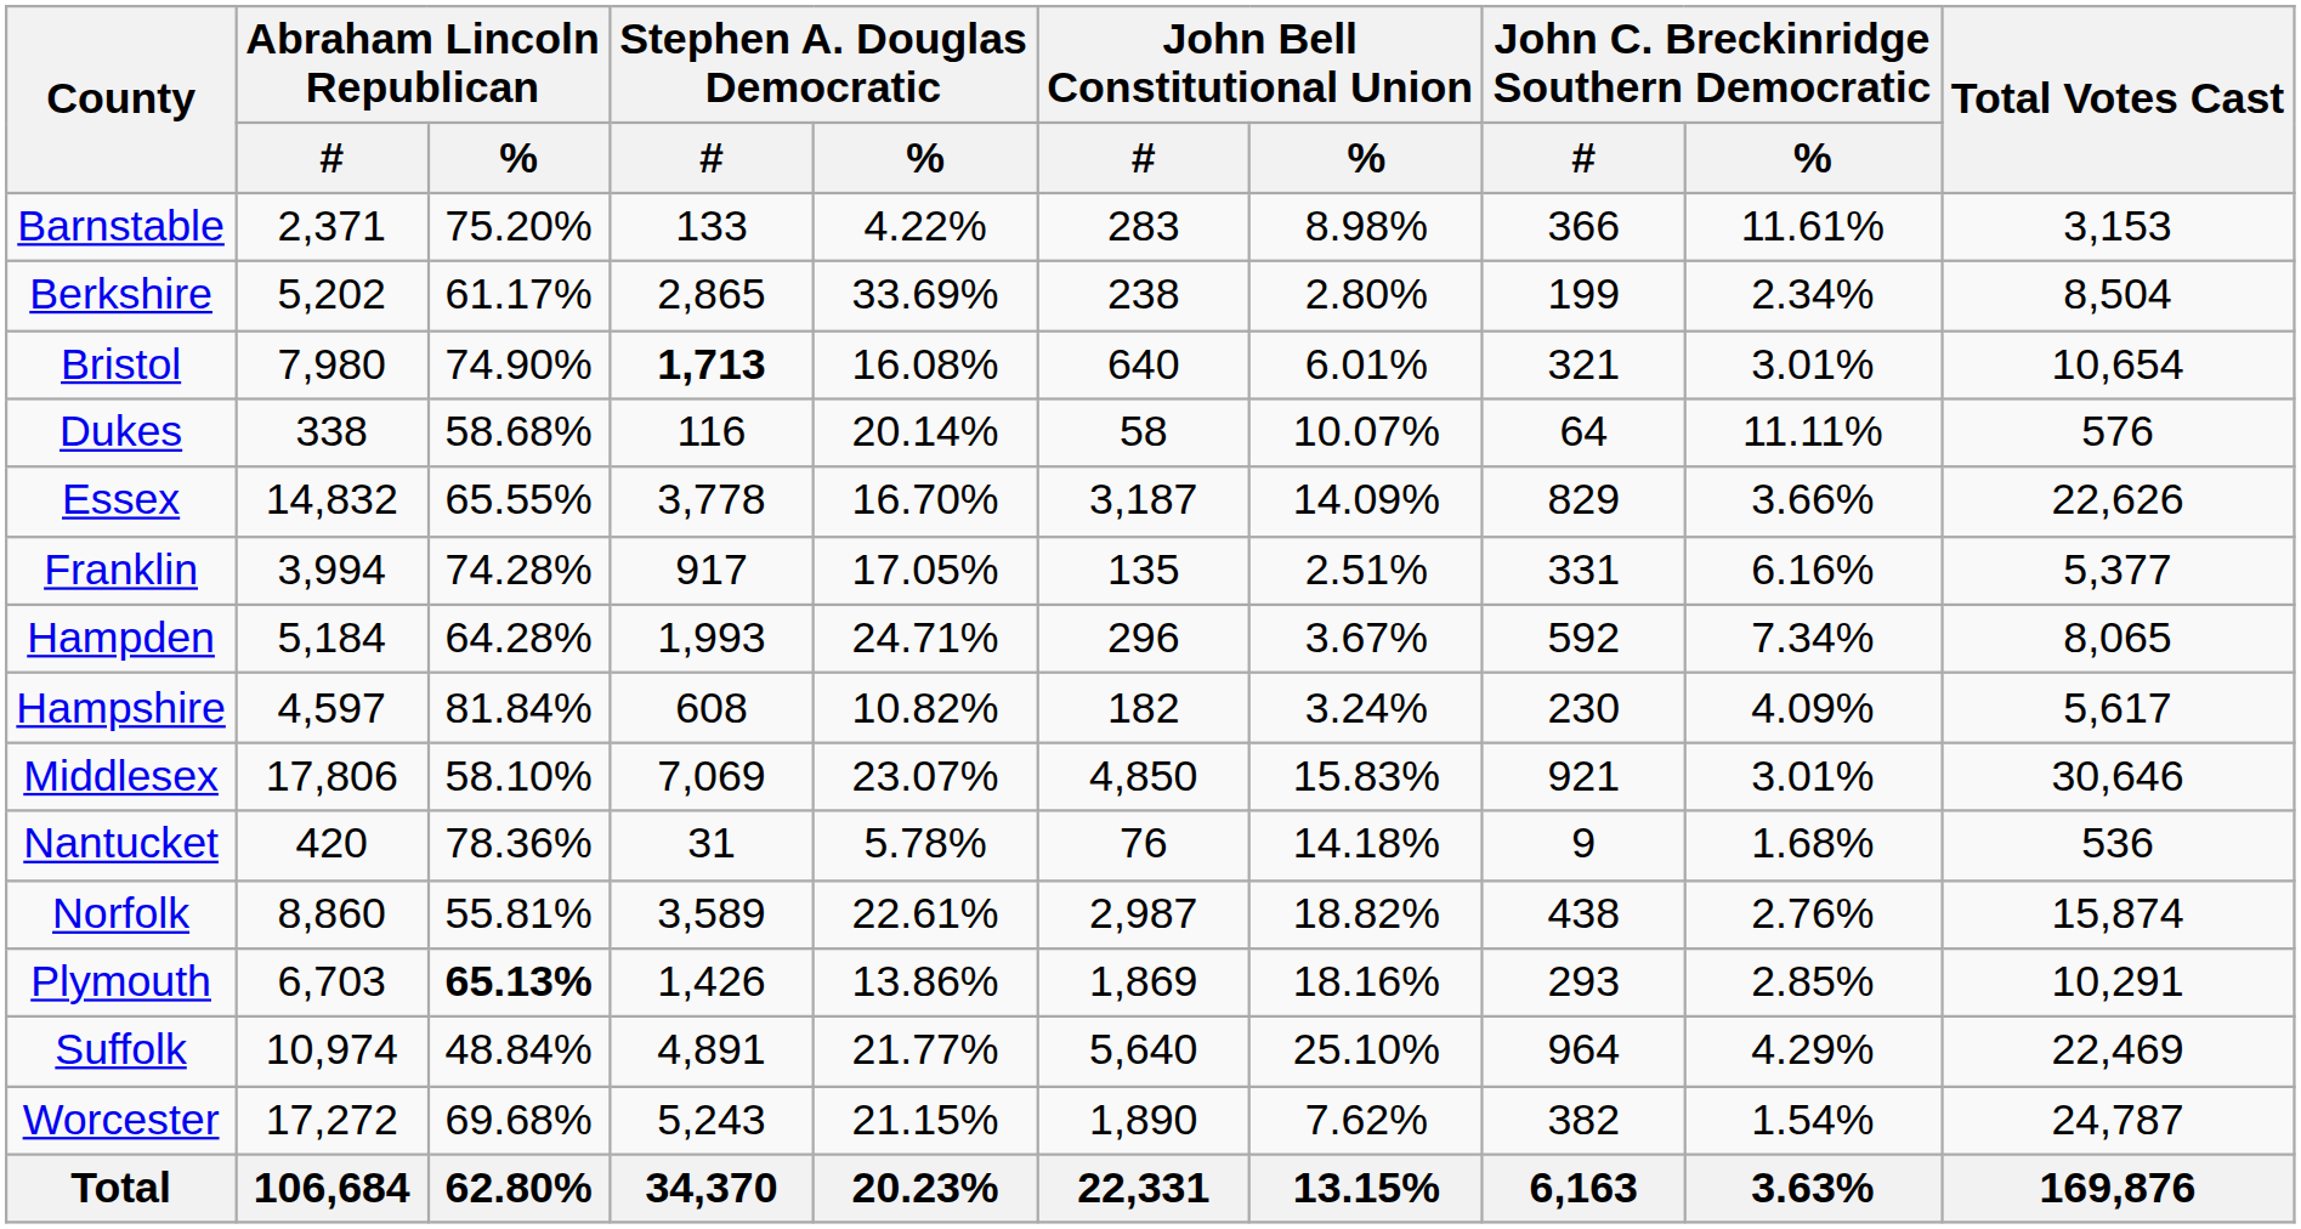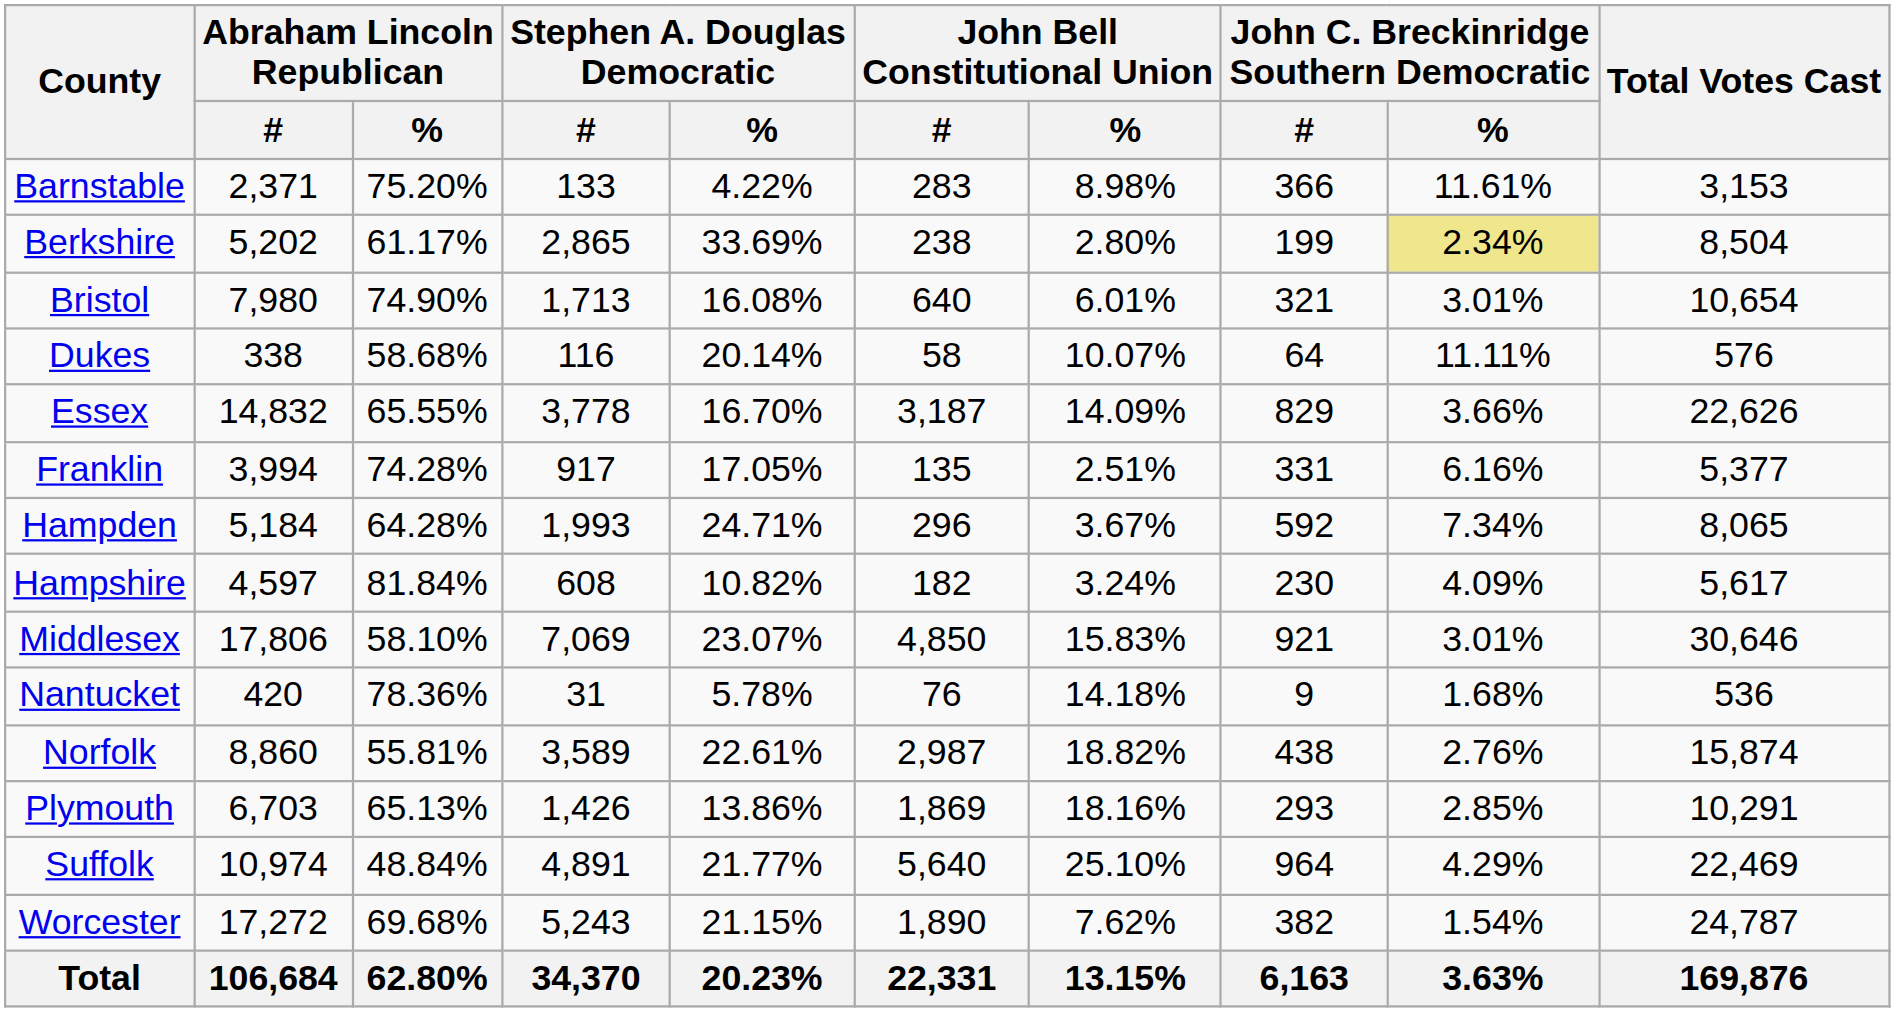Berkshire | John C. Breckinridge Southern Democratic / %: no background -> khaki background
Bristol | Stephen A. Douglas Democratic / #: bold -> normal
Plymouth | Abraham Lincoln Republican / %: bold -> normal
